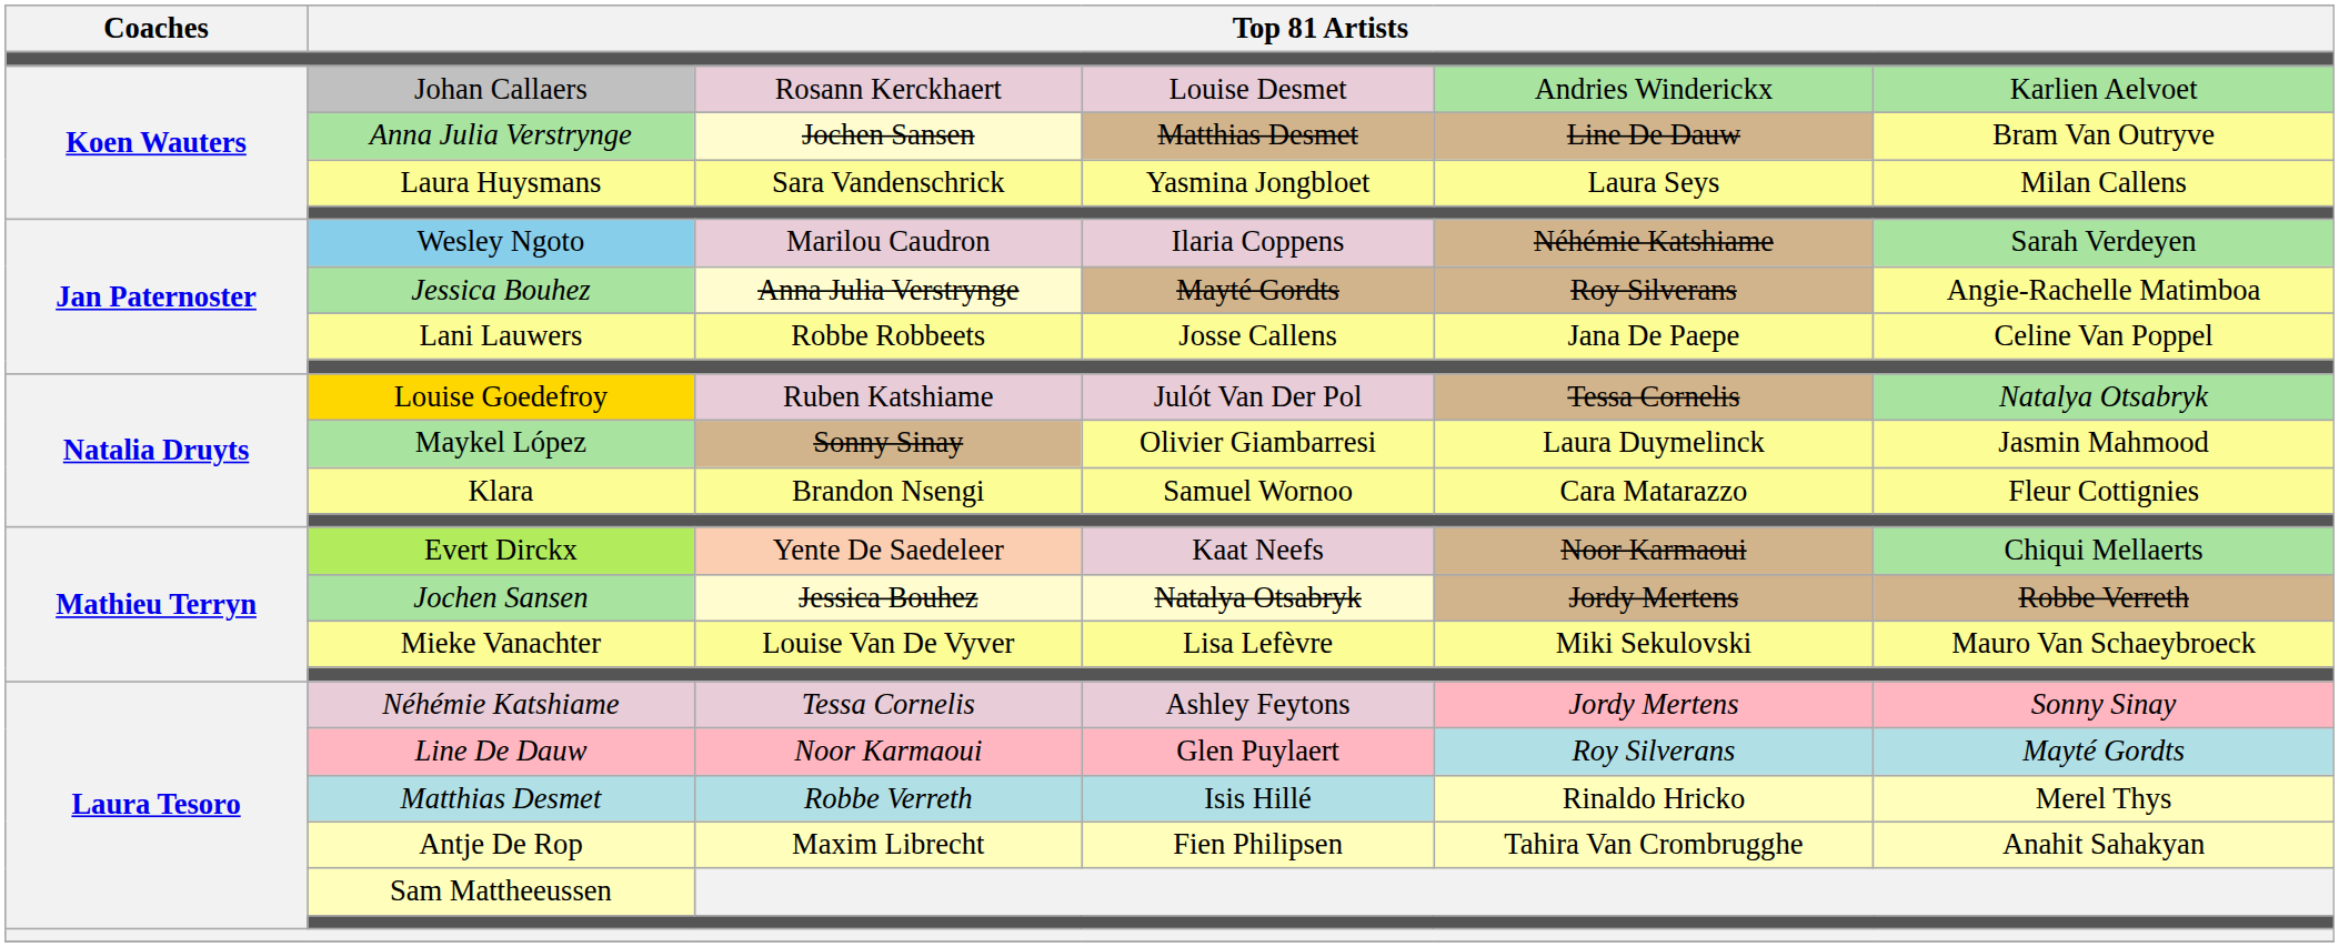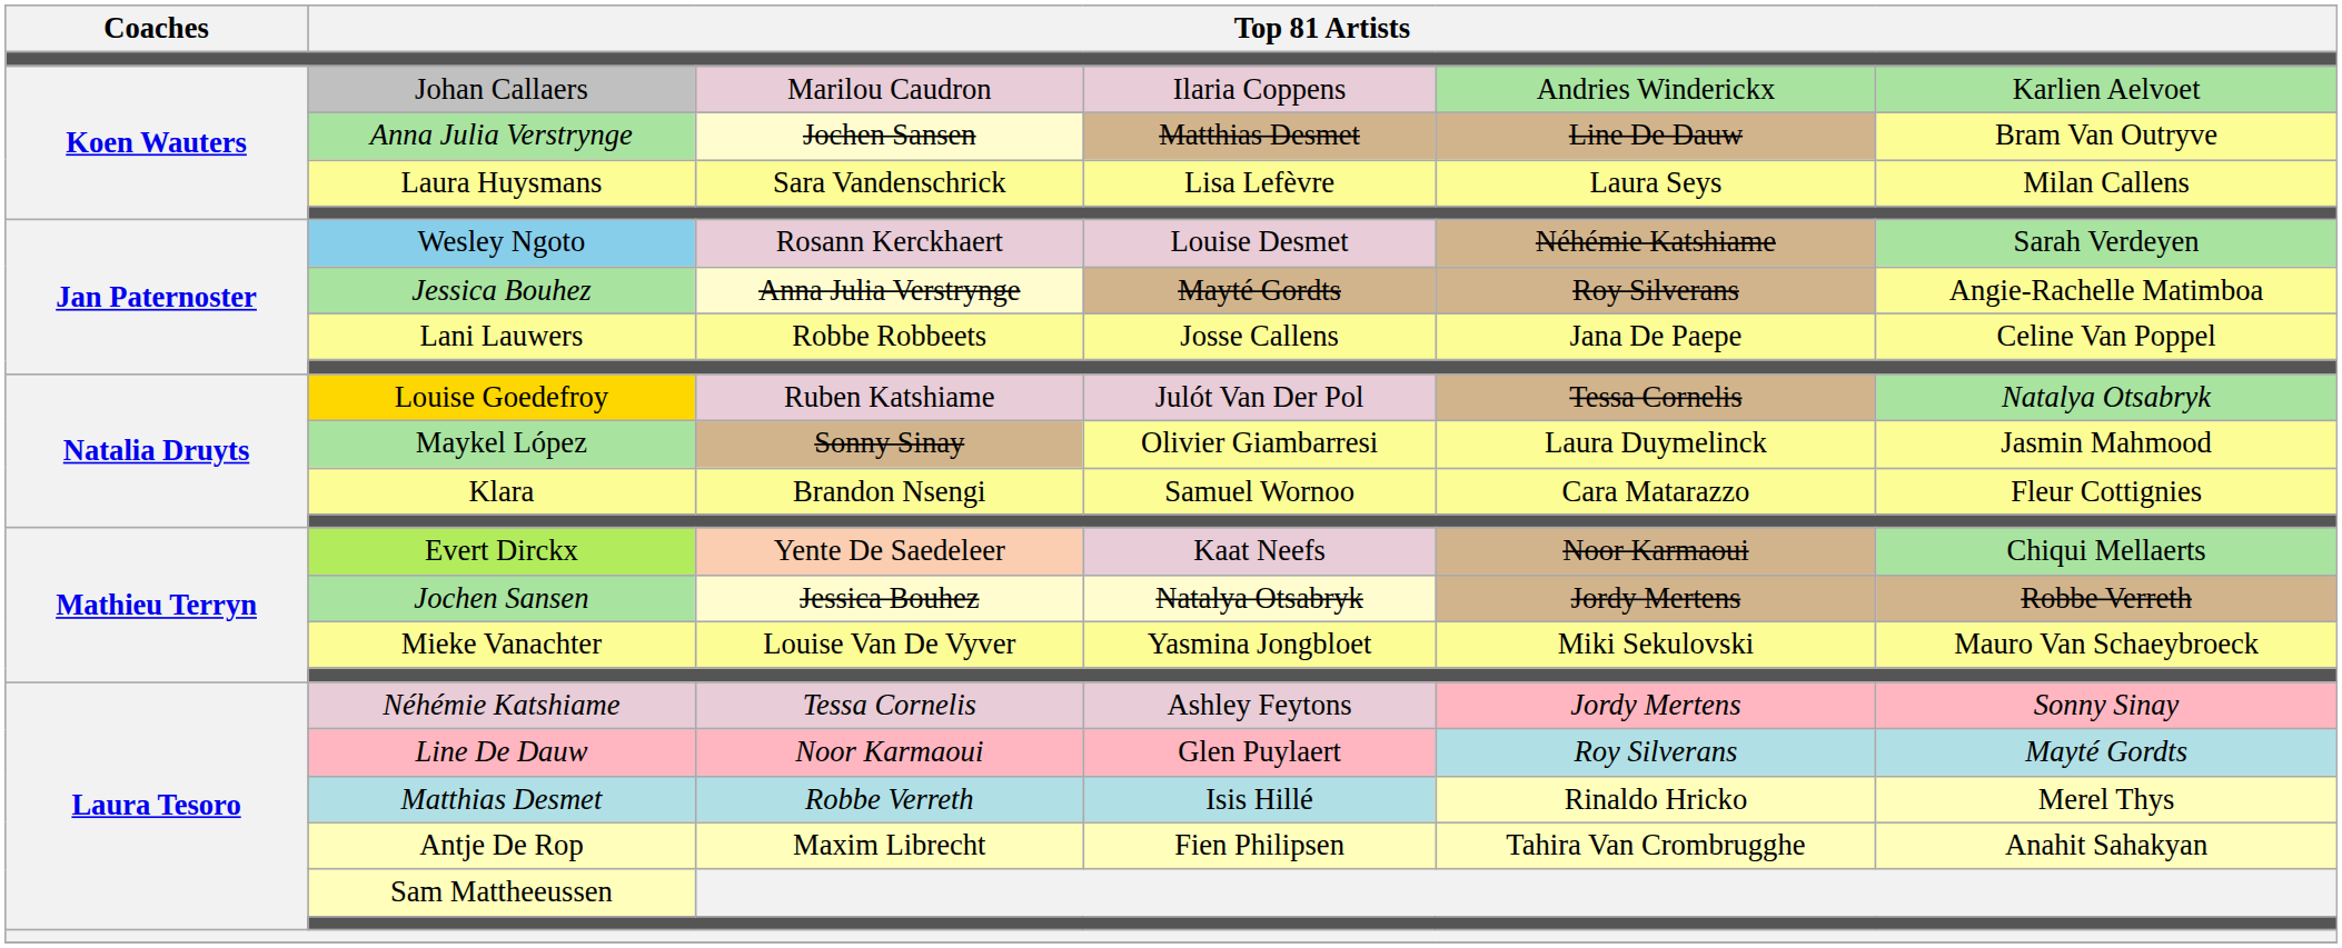Johan Callaers | column 3: Rosann Kerckhaert -> Marilou Caudron
Johan Callaers | column 4: Louise Desmet -> Ilaria Coppens
Laura Huysmans | column 4: Yasmina Jongbloet -> Lisa Lefèvre
Wesley Ngoto | column 3: Marilou Caudron -> Rosann Kerckhaert
Wesley Ngoto | column 4: Ilaria Coppens -> Louise Desmet
Mieke Vanachter | column 4: Lisa Lefèvre -> Yasmina Jongbloet
